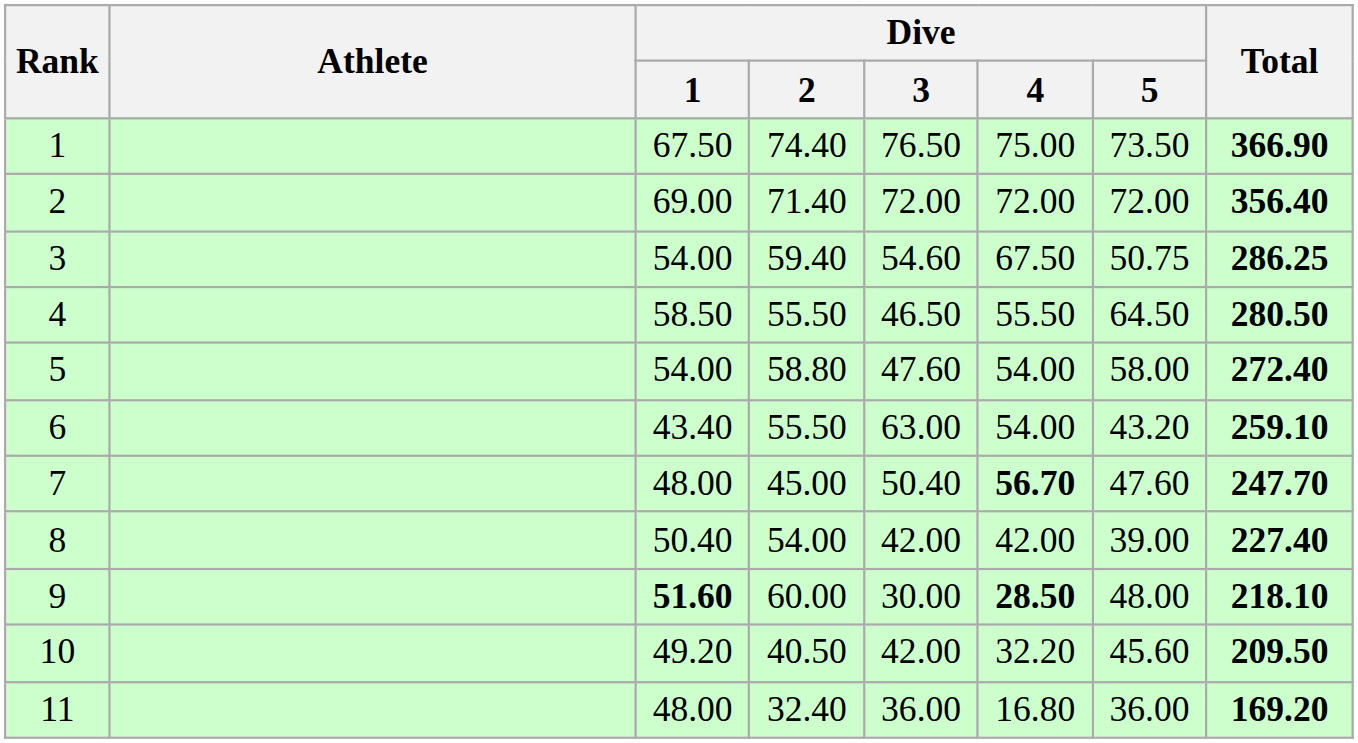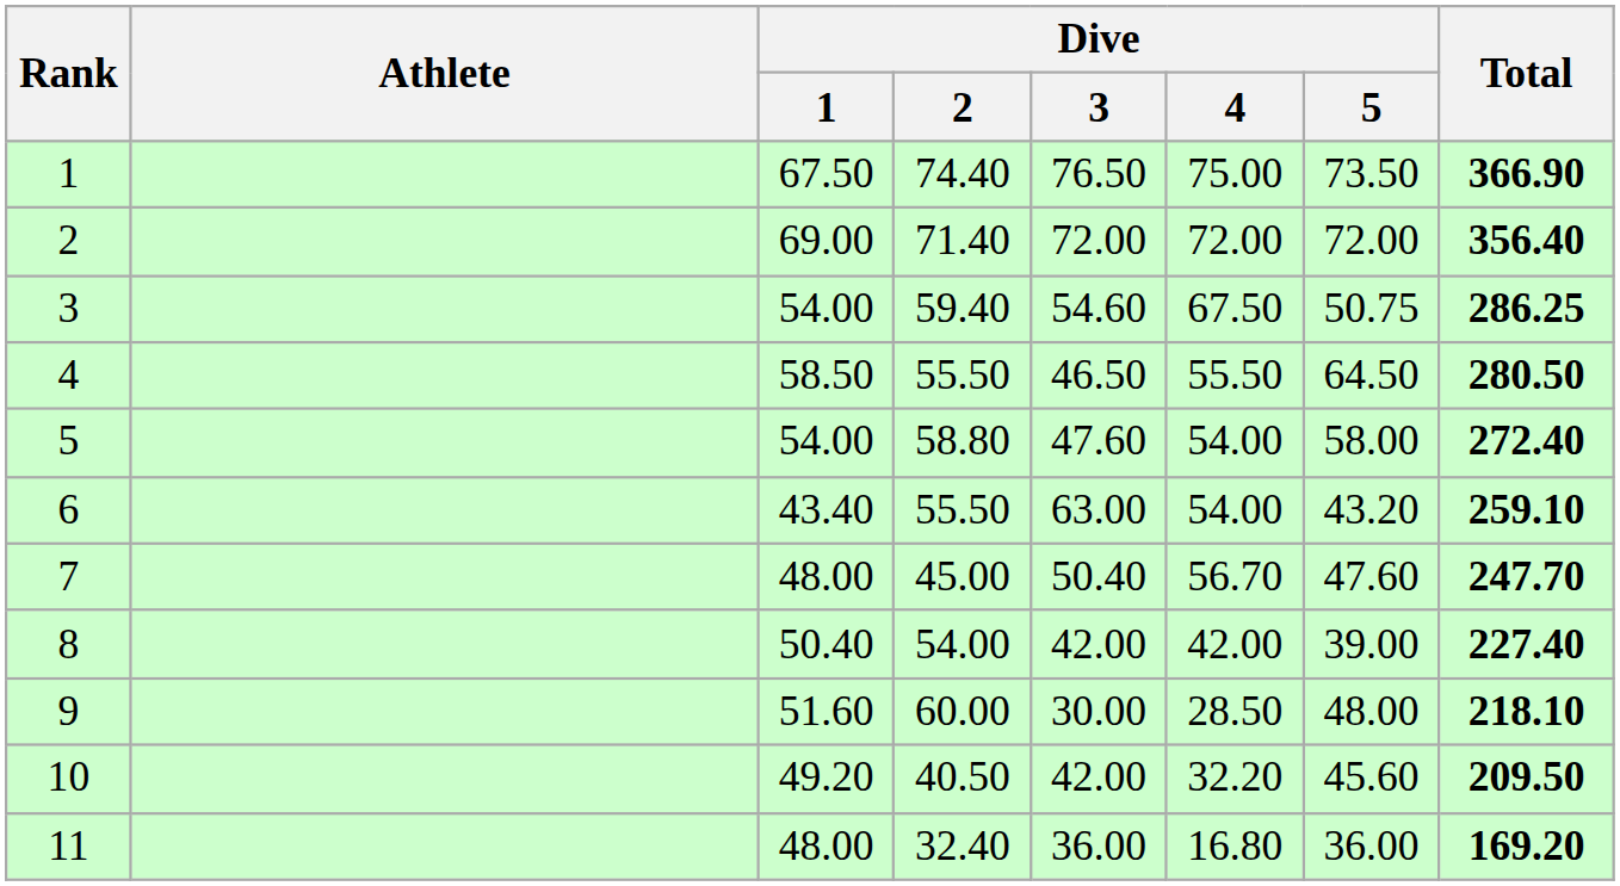7 | Dive / 4: bold -> normal
9 | Dive / 1: bold -> normal
9 | Dive / 4: bold -> normal
